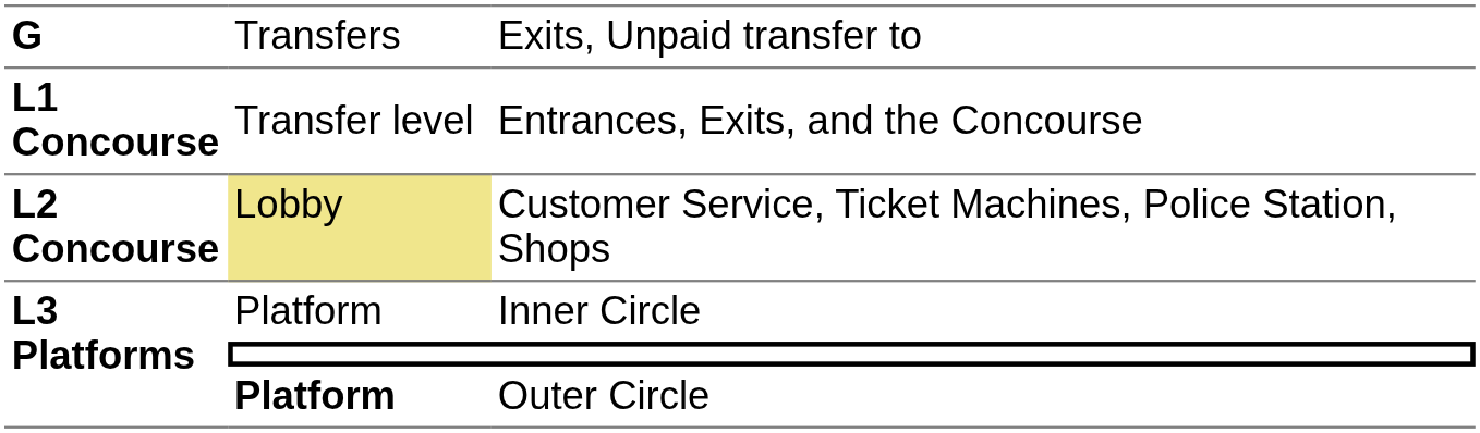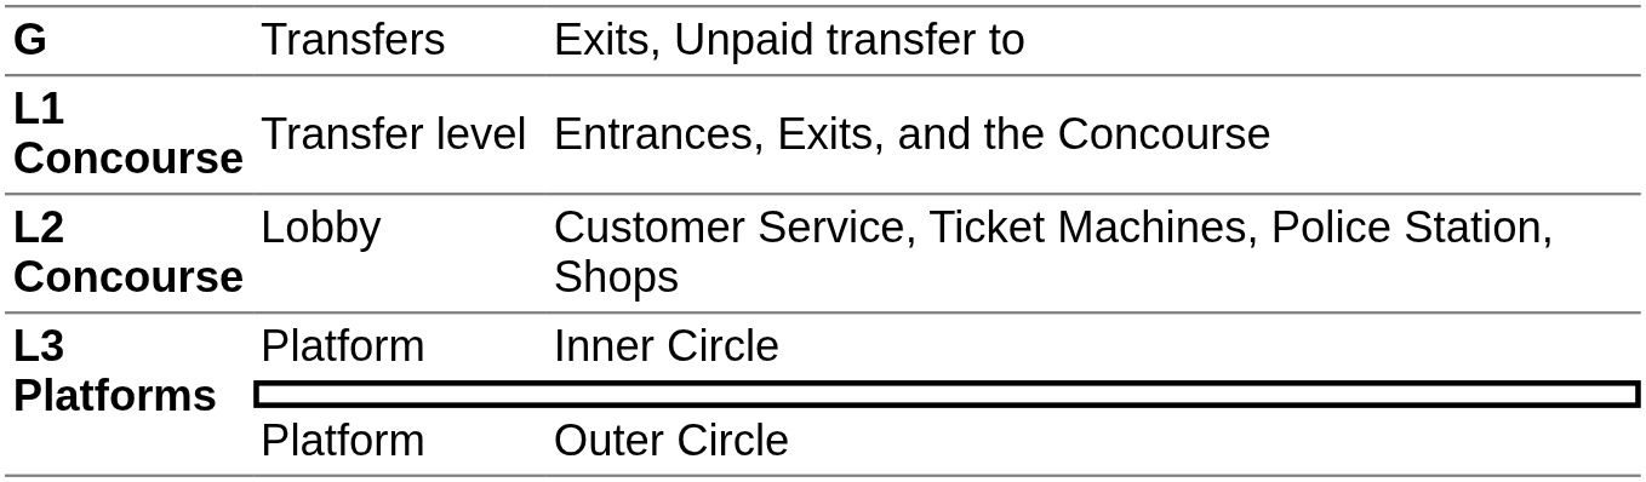Customer Service, Ticket Machines, Police Station, Shops | column 2: khaki background -> no background
Outer Circle | column 2: bold -> normal
